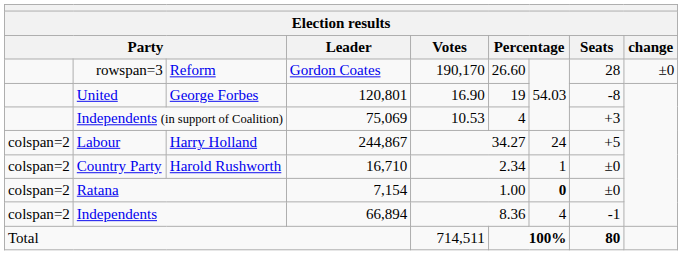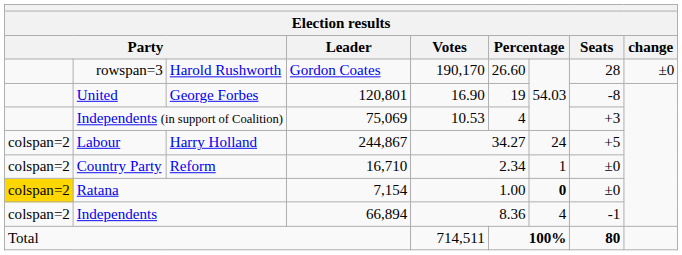rowspan=3 | column 3: Reform -> Harold Rushworth
Country Party | column 3: Harold Rushworth -> Reform
Ratana | column 1: no background -> gold background
